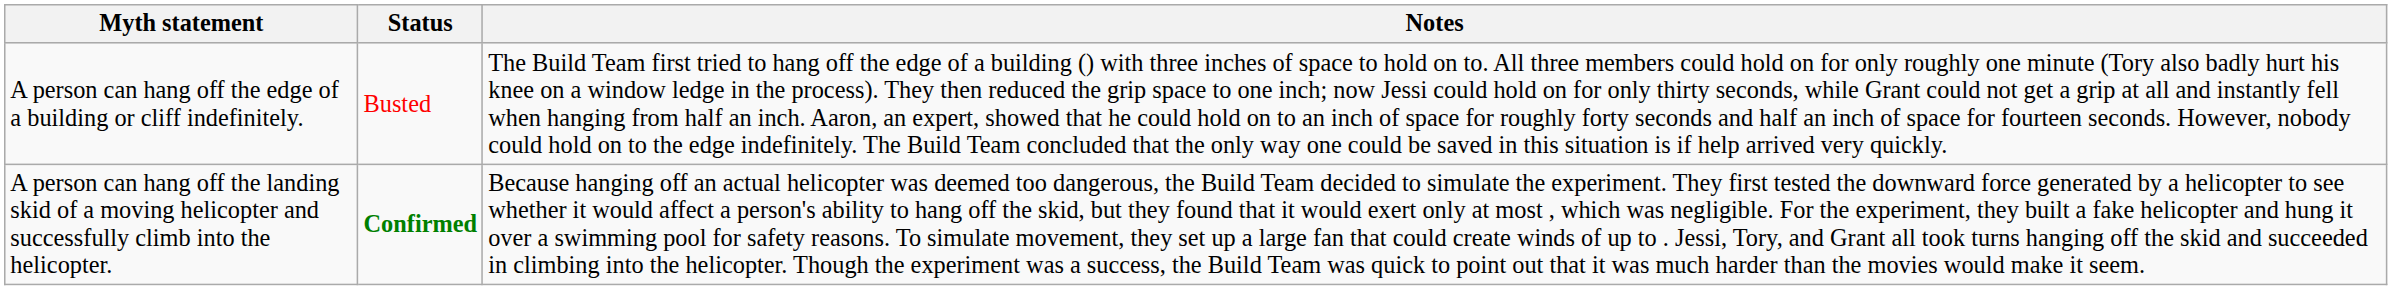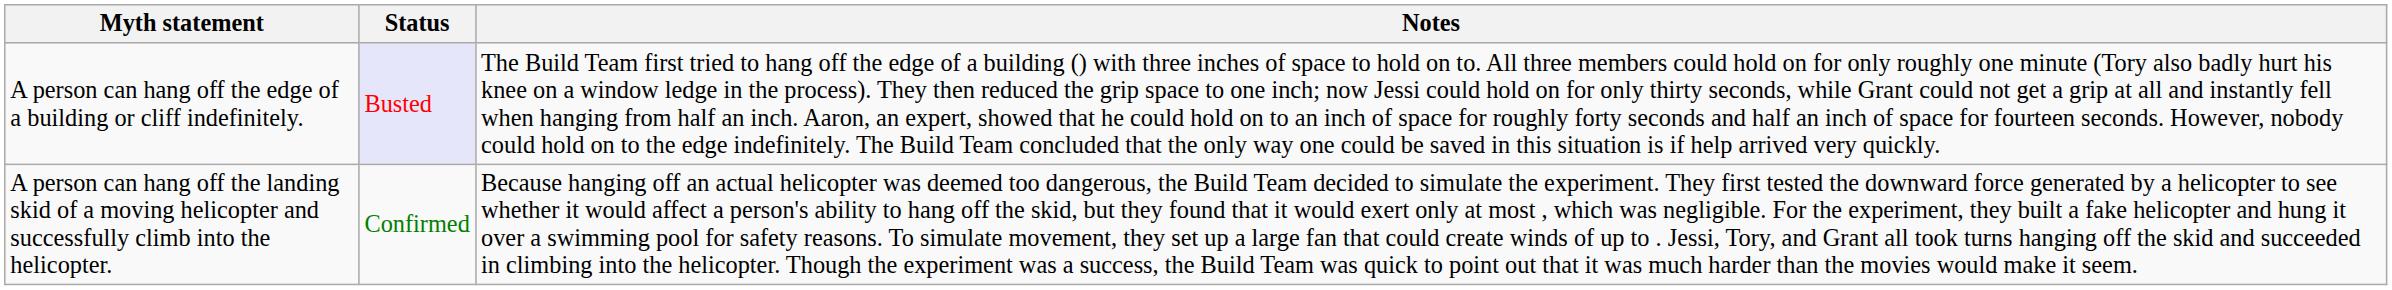row 2 | Status: no background -> lavender background
row 3 | Status: bold -> normal
